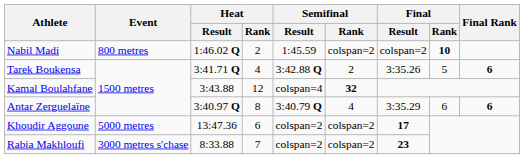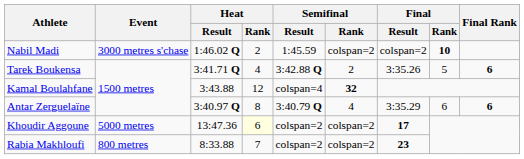Nabil Madi | Event: 800 metres -> 3000 metres s'chase
Khoudir Aggoune | Heat / Rank: no background -> lightyellow background
Rabia Makhloufi | Event: 3000 metres s'chase -> 800 metres
